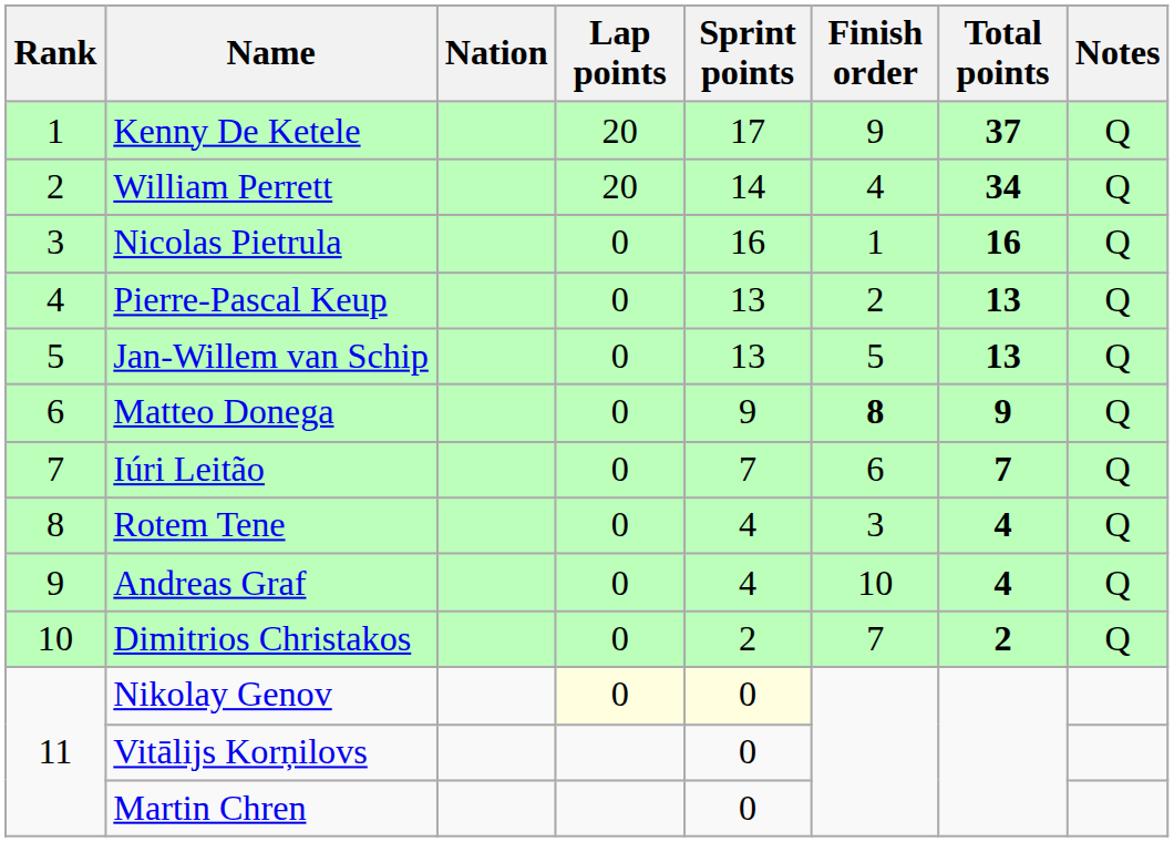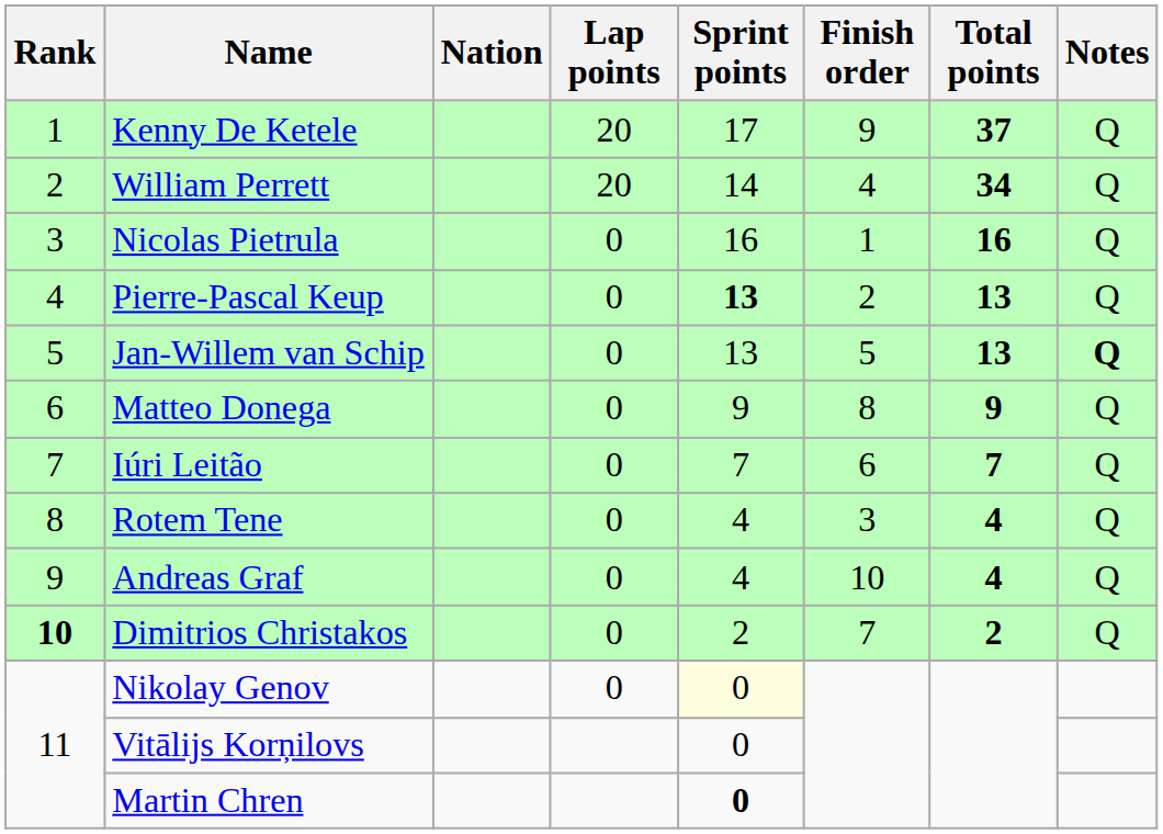Pierre-Pascal Keup | Sprint points: normal -> bold
Jan-Willem van Schip | Notes: normal -> bold
Matteo Donega | Finish order: bold -> normal
Dimitrios Christakos | Rank: normal -> bold
Nikolay Genov | Lap points: lightyellow background -> no background
Martin Chren | Sprint points: normal -> bold
